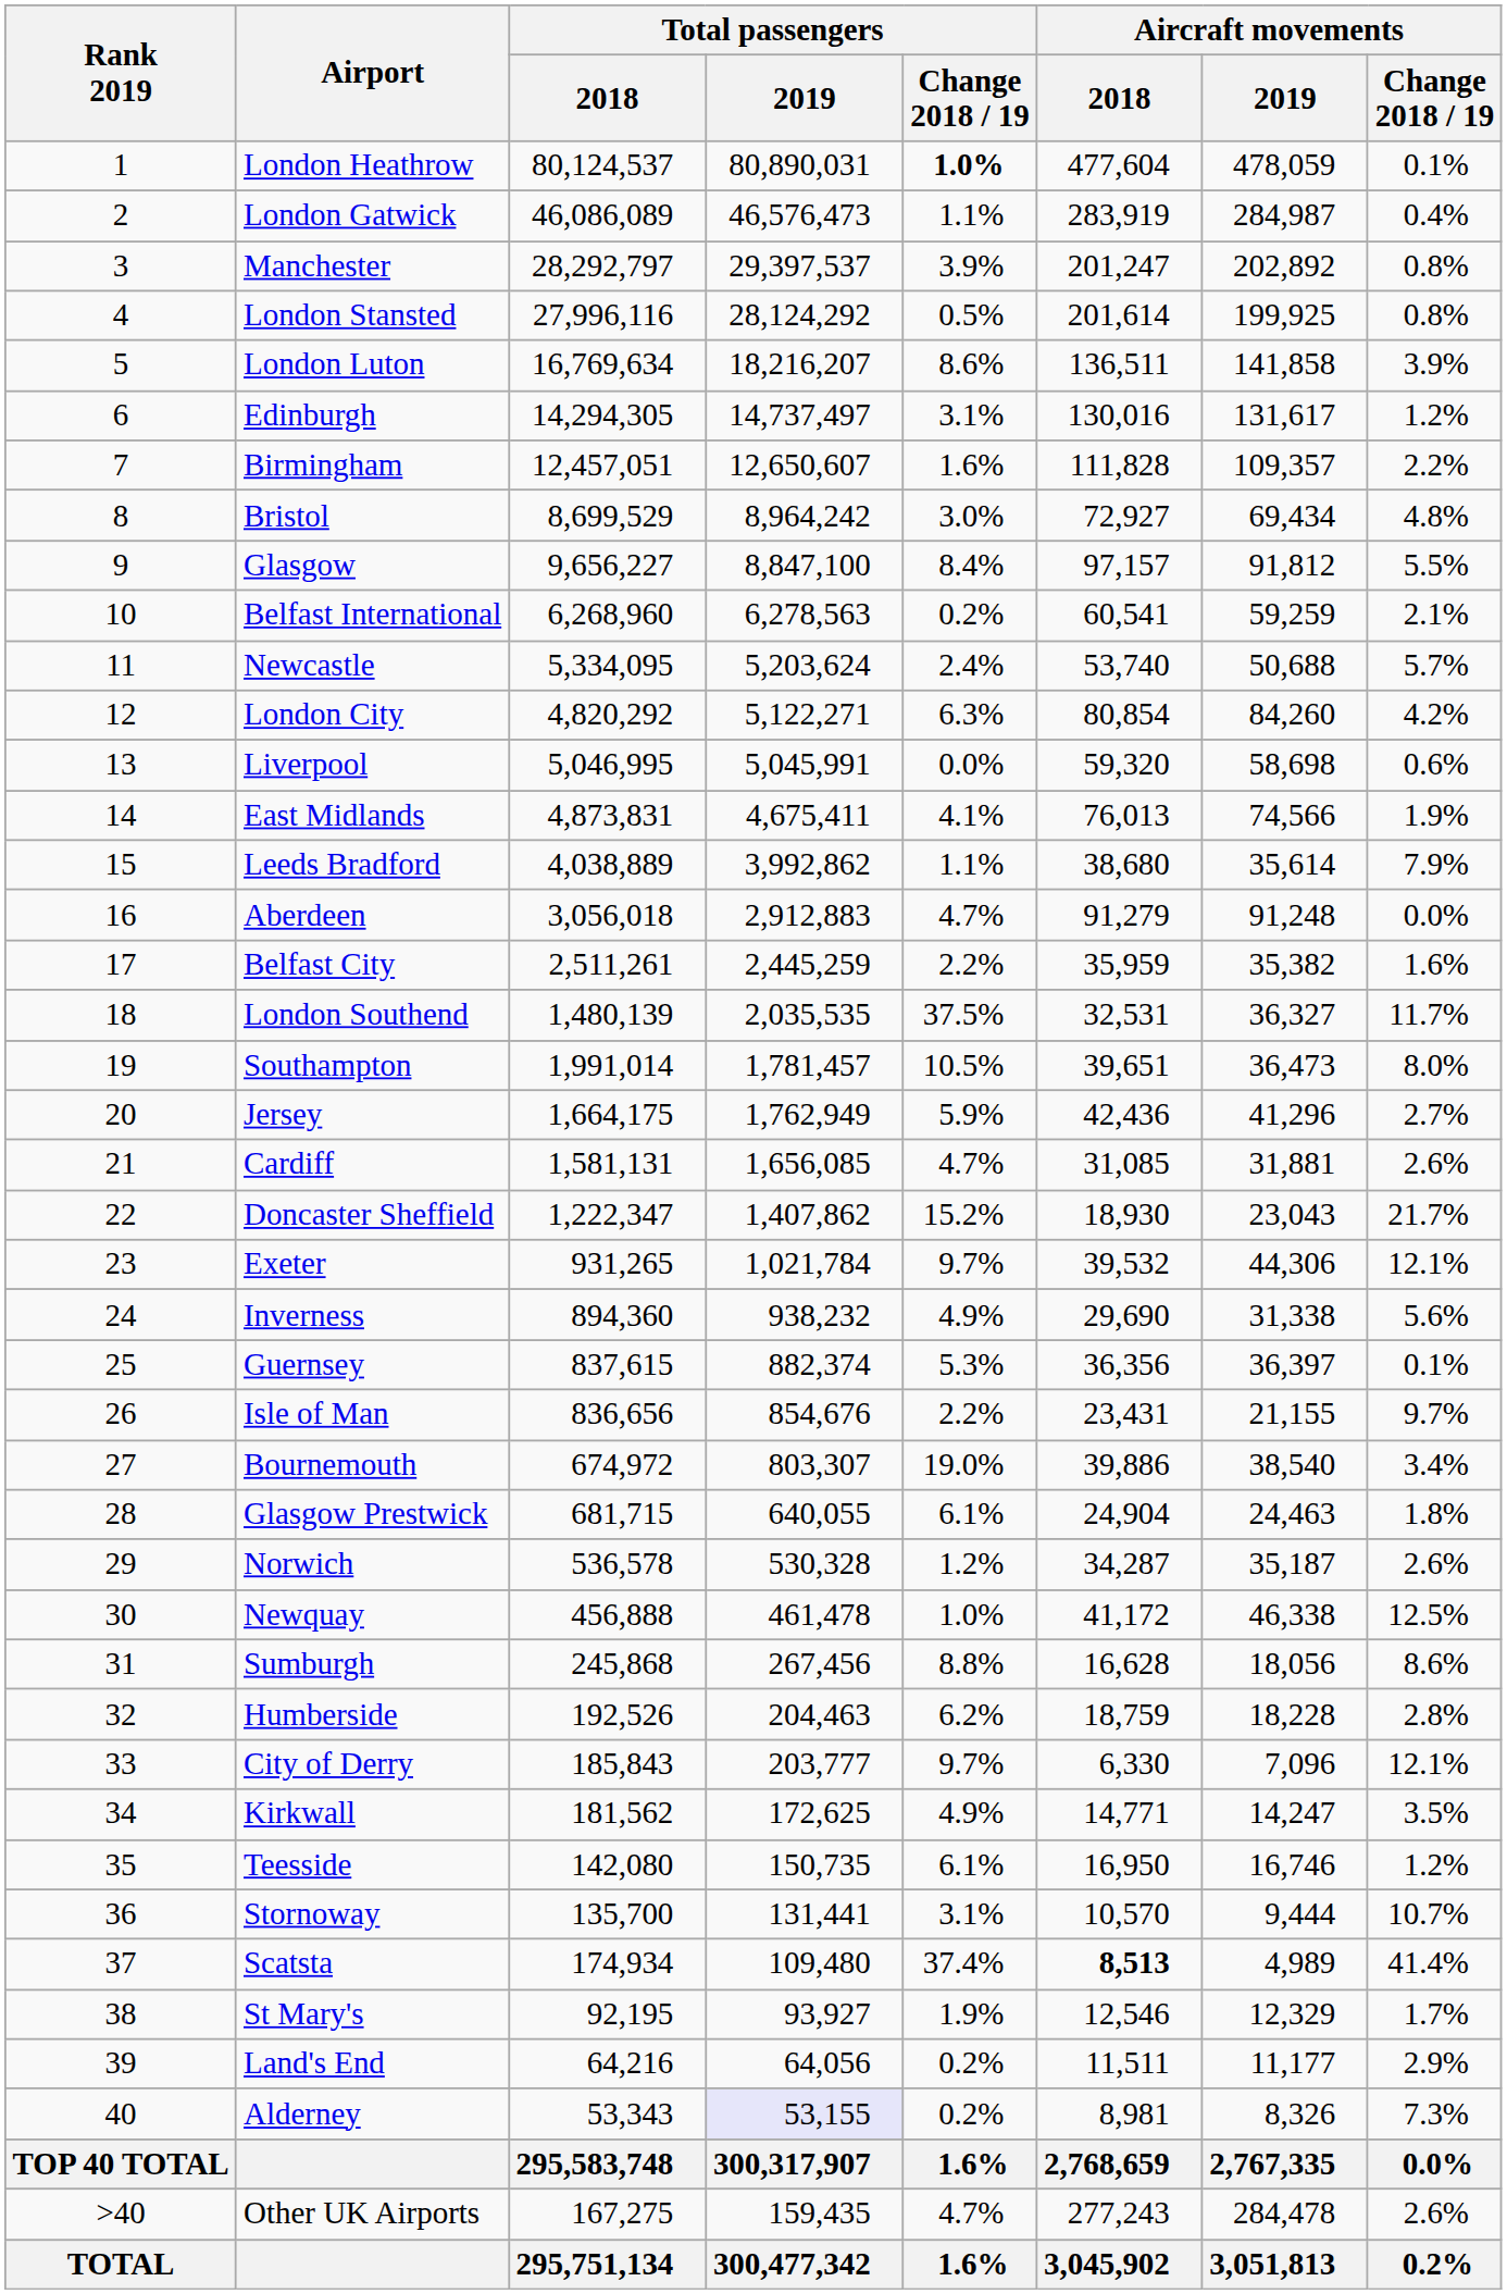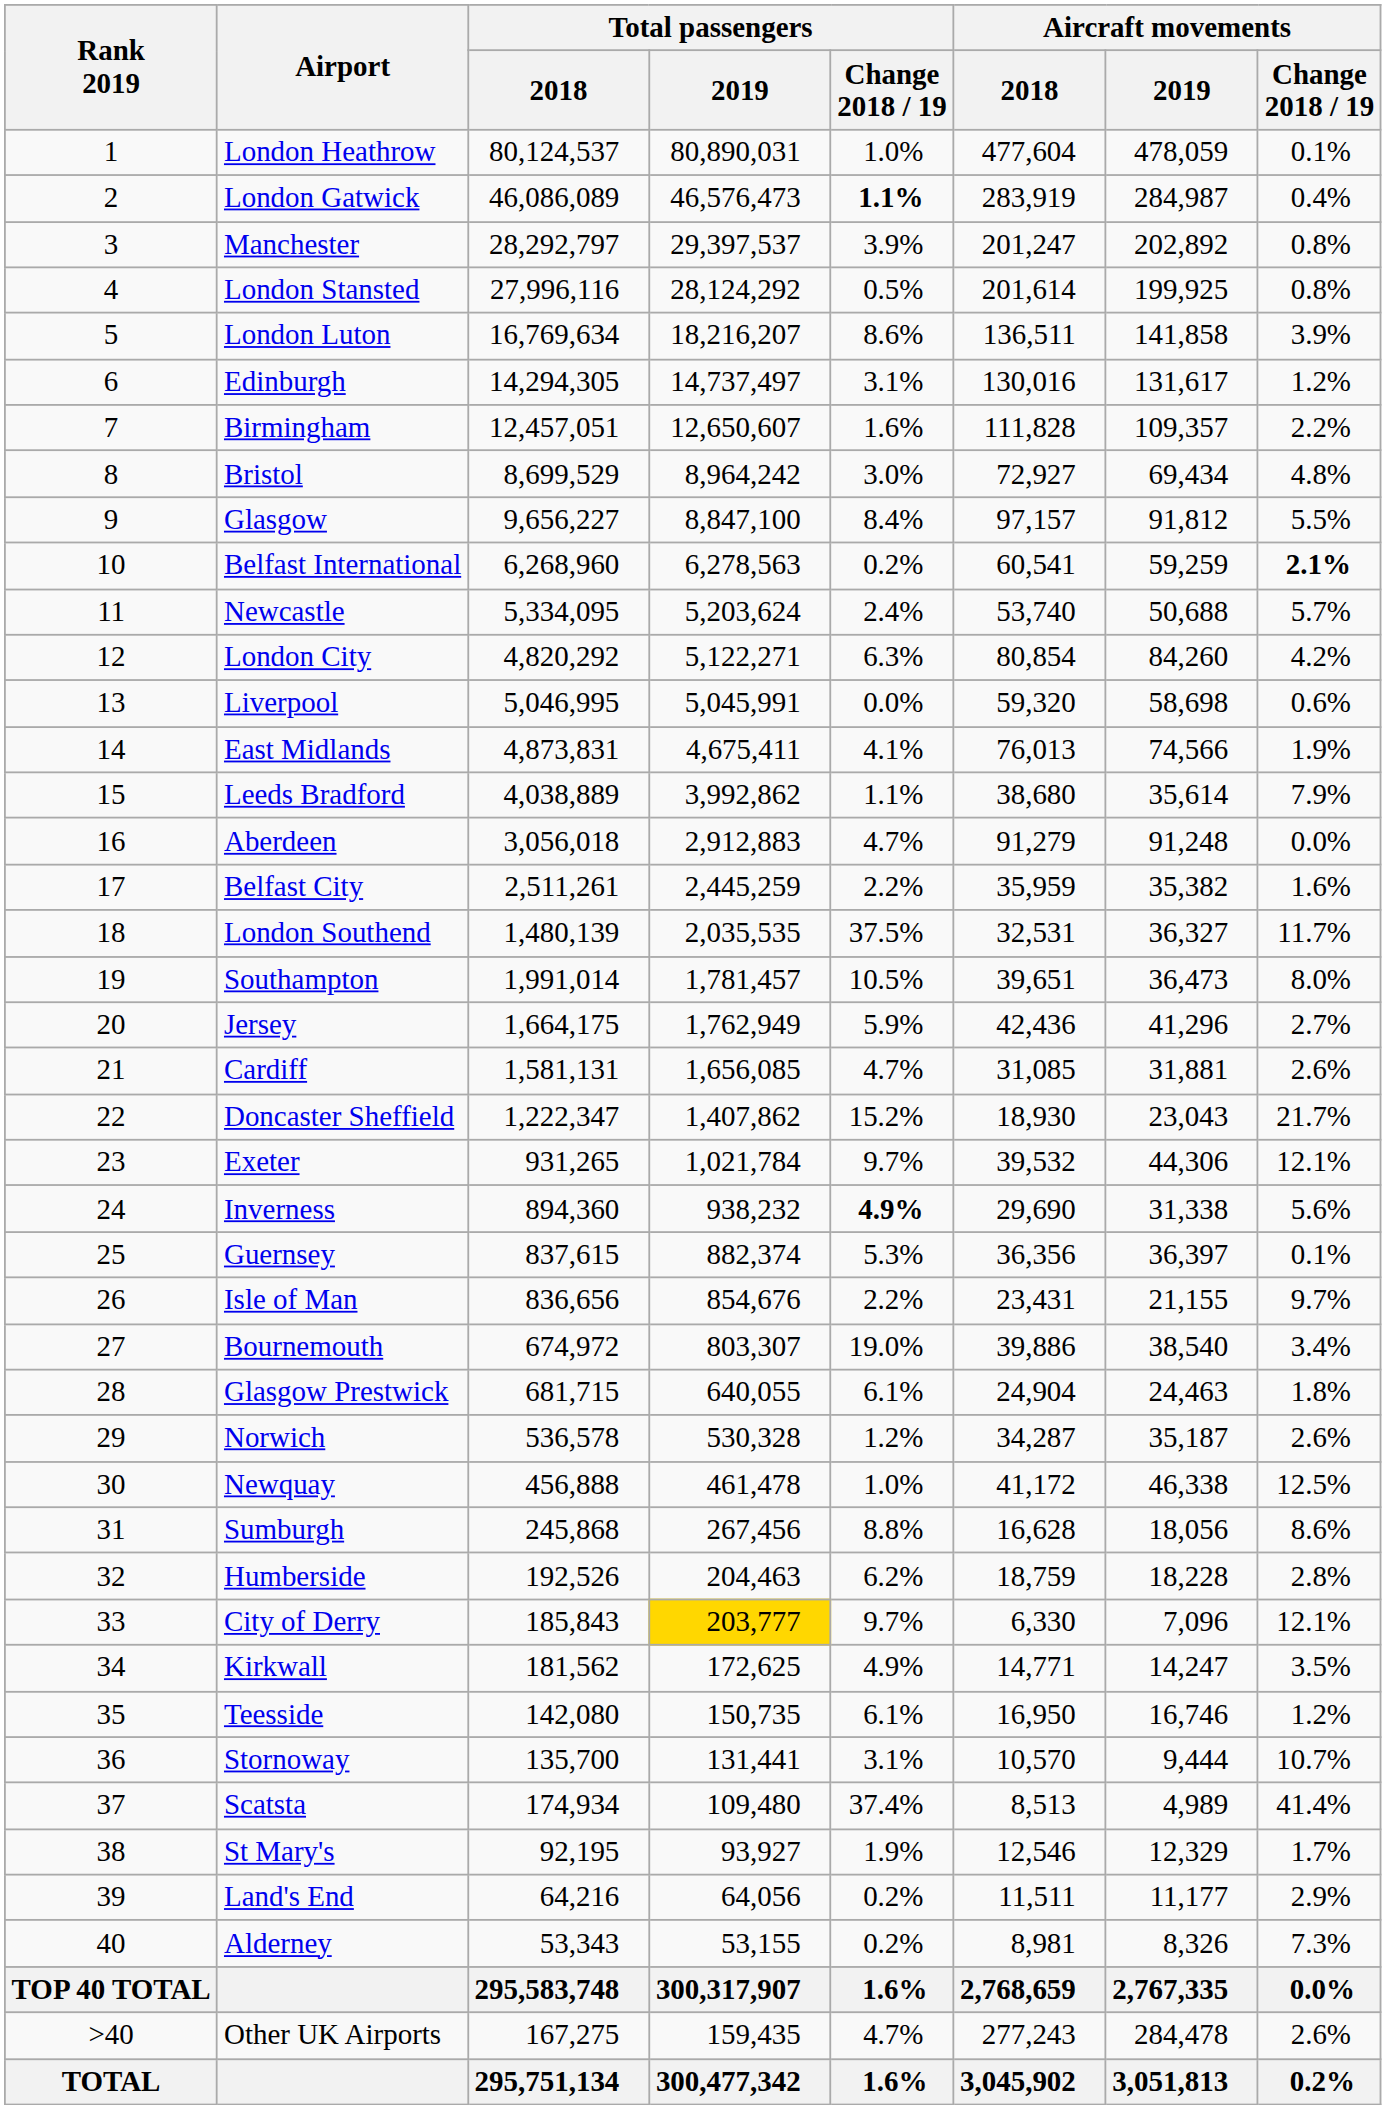London Heathrow | Total passengers / Change 2018 / 19: bold -> normal
London Gatwick | Total passengers / Change 2018 / 19: normal -> bold
Belfast International | Aircraft movements / Change 2018 / 19: normal -> bold
Inverness | Total passengers / Change 2018 / 19: normal -> bold
City of Derry | Total passengers / 2019: no background -> gold background
Scatsta | Aircraft movements / 2018: bold -> normal
Alderney | Total passengers / 2019: lavender background -> no background
